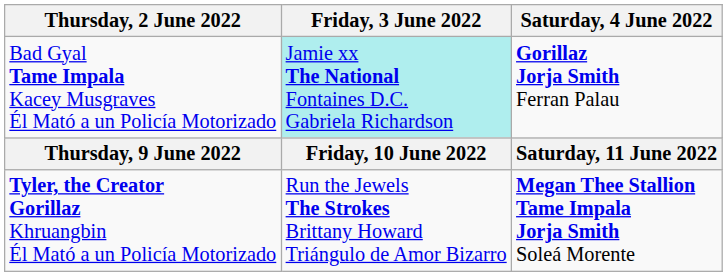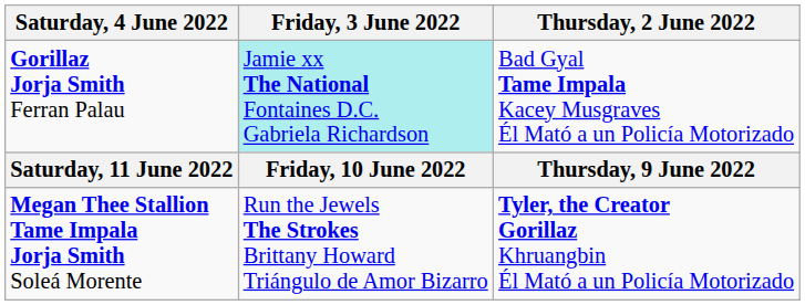columns swapped: Thursday, 2 June 2022 <-> Saturday, 4 June 2022
